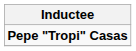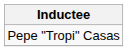row 2 | column 1: bold -> normal
